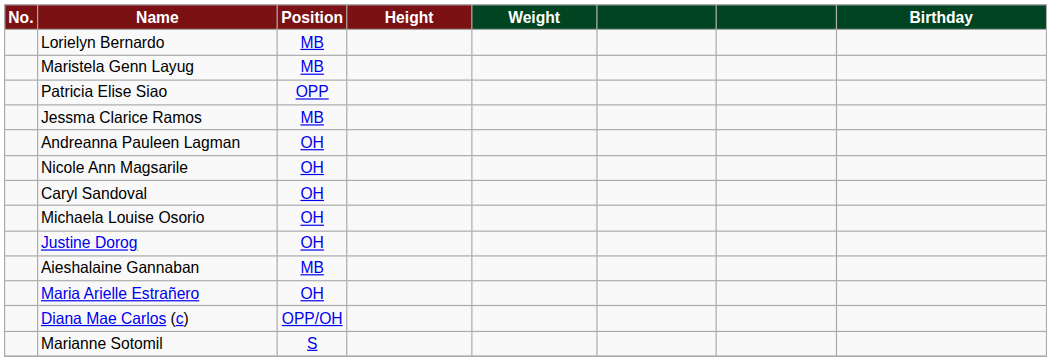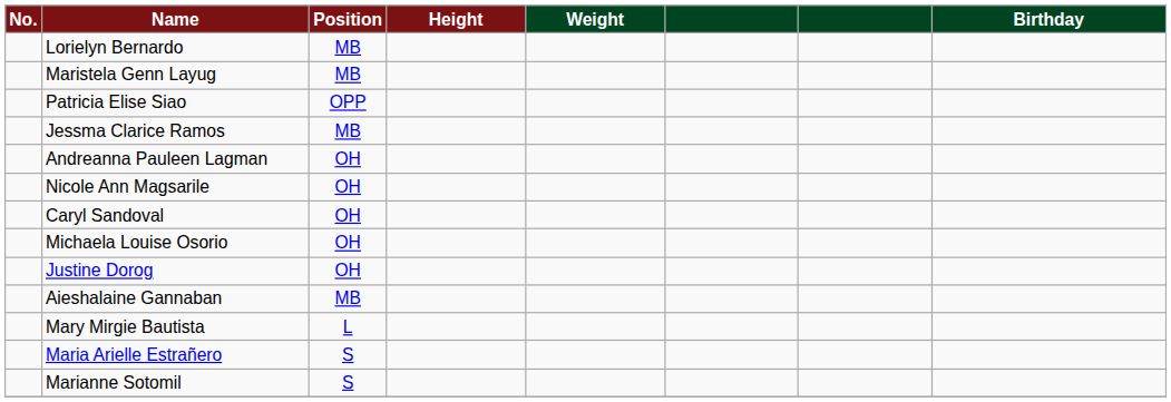+ row: Mary Mirgie Bautista | L
Maria Arielle Estrañero | Position: OH -> S
- row: Diana Mae Carlos (c) | OPP/OH
